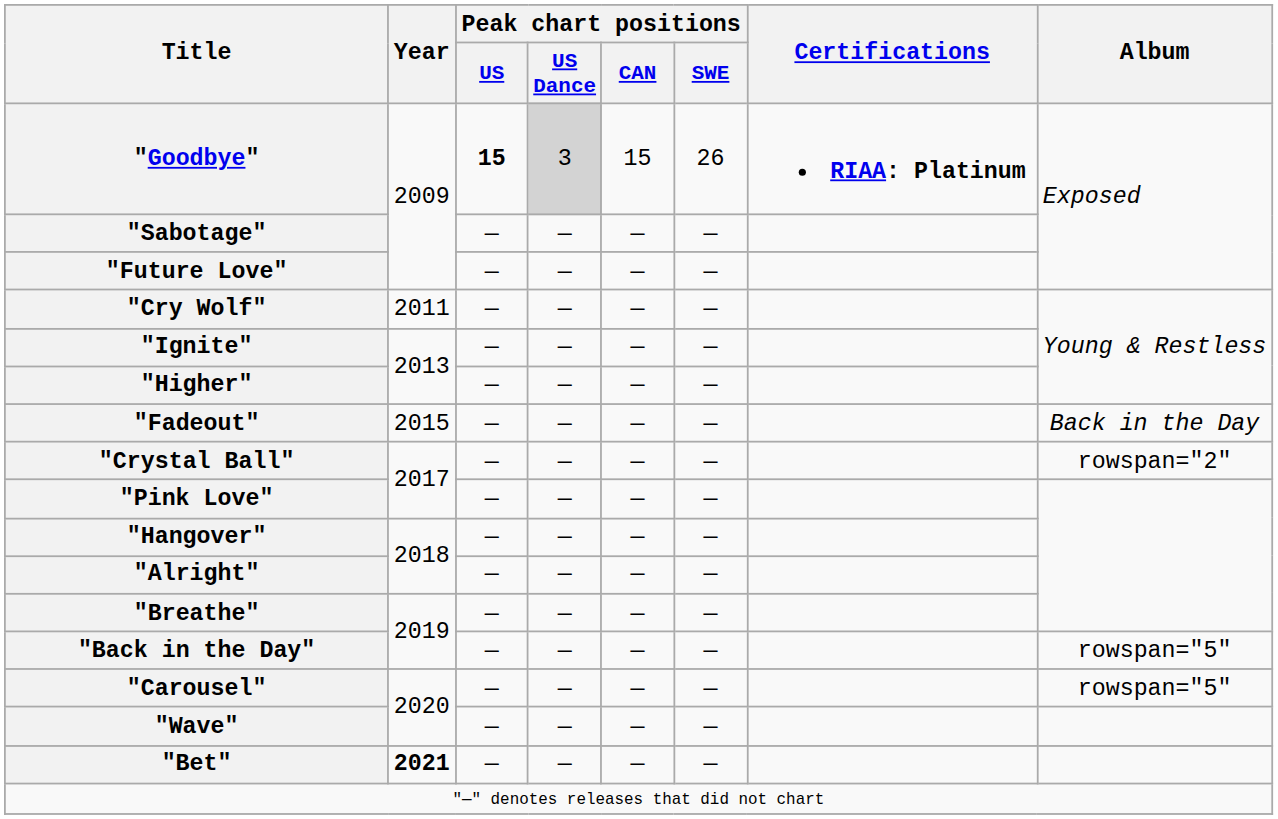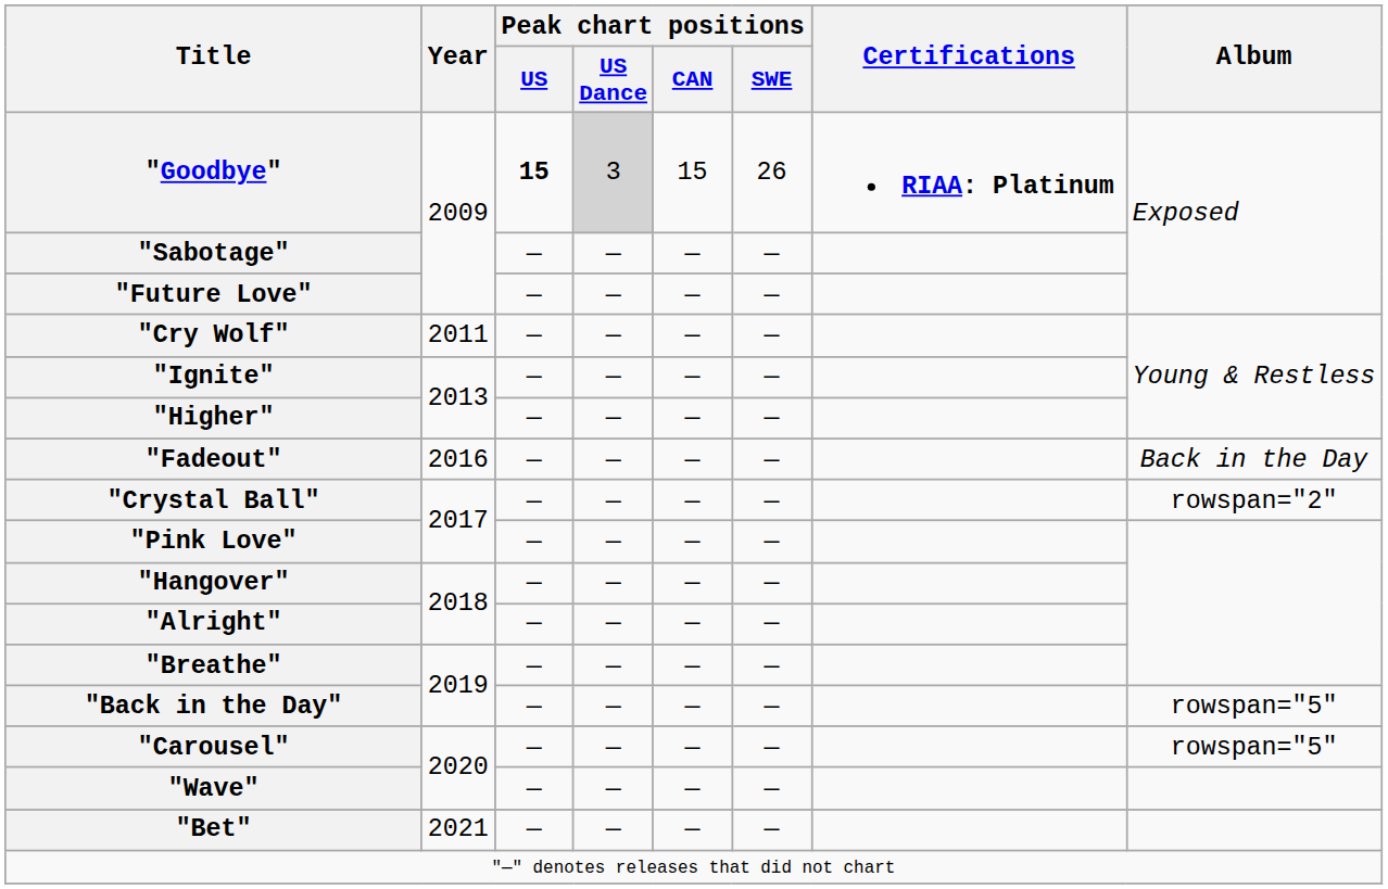"Fadeout" | Year: 2015 -> 2016
"Bet" | Year: bold -> normal
